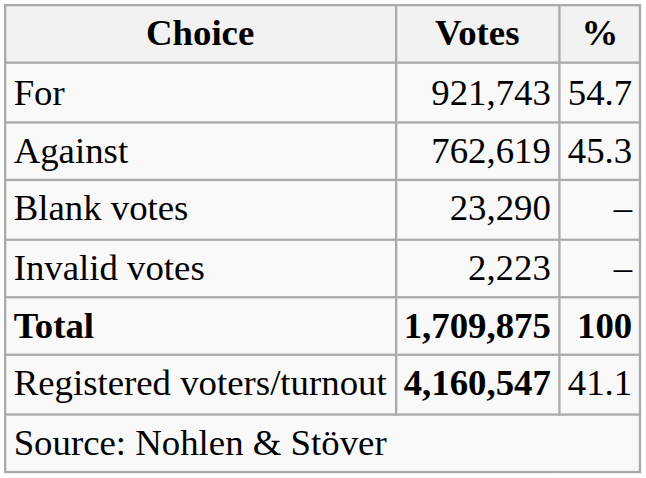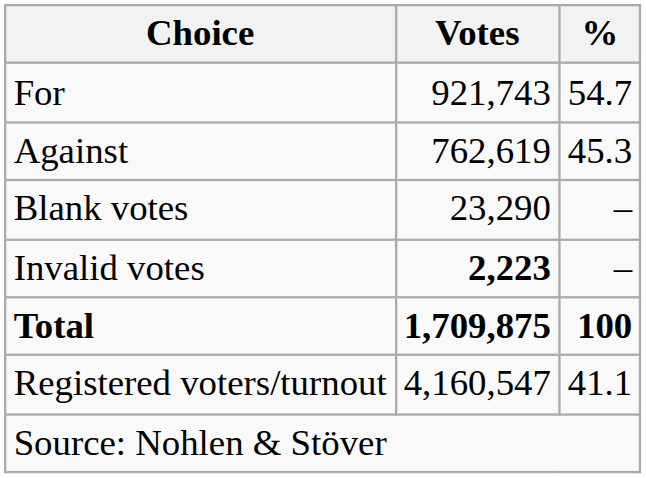Invalid votes | Votes: normal -> bold
Registered voters/turnout | Votes: bold -> normal
